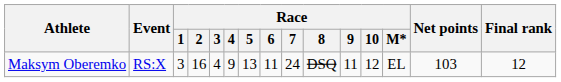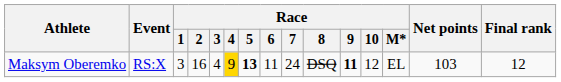Maksym Oberemko | Race / 4: no background -> gold background
Maksym Oberemko | Race / 5: normal -> bold
Maksym Oberemko | Race / 9: normal -> bold
